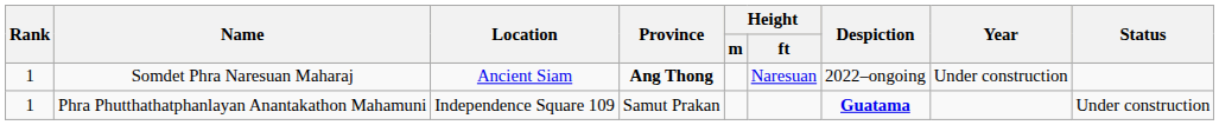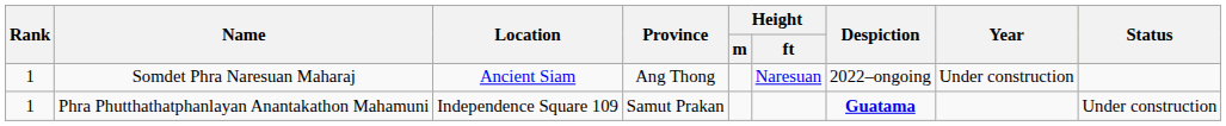Somdet Phra Naresuan Maharaj | Province: bold -> normal
